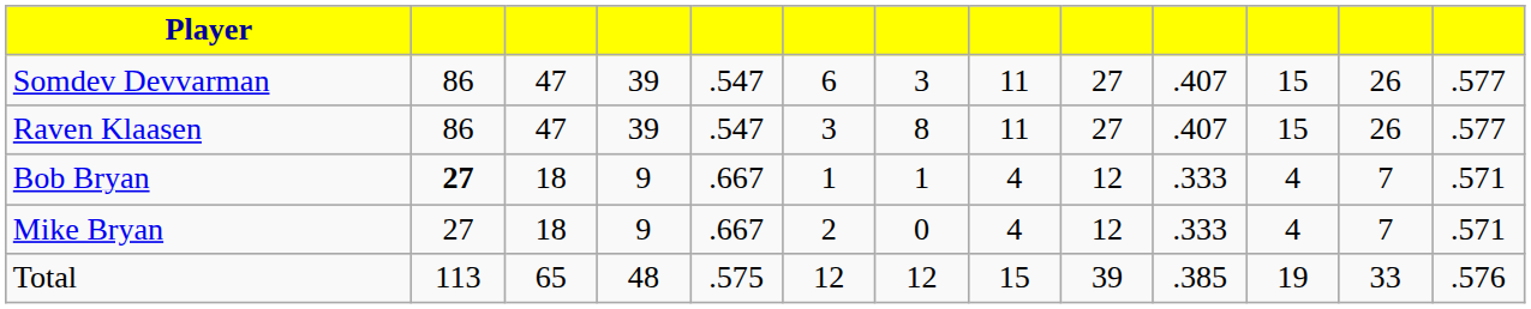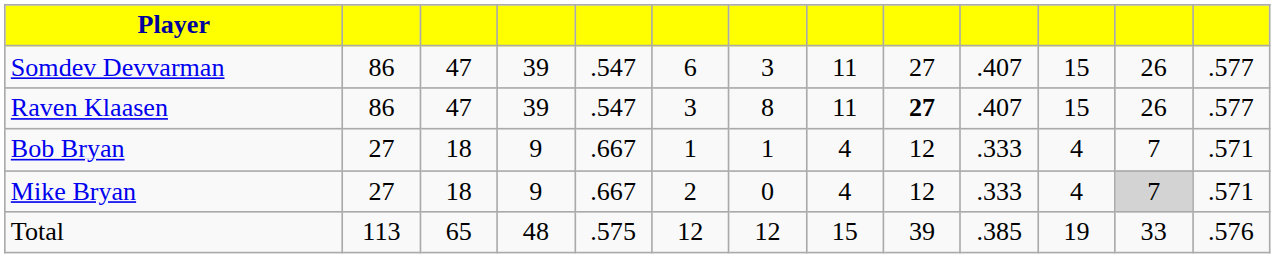Raven Klaasen | column 9: normal -> bold
Bob Bryan | column 2: bold -> normal
Mike Bryan | column 12: no background -> lightgrey background
